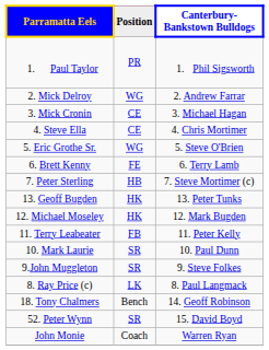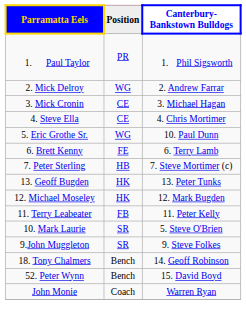5. Eric Grothe Sr. | Canterbury-Bankstown Bulldogs: 5. Steve O'Brien -> 10. Paul Dunn
10. Mark Laurie | Canterbury-Bankstown Bulldogs: 10. Paul Dunn -> 5. Steve O'Brien
- row: 8. Ray Price (c) | LK | 8. Paul Langmack
52. Peter Wynn | Position: SR -> Bench
